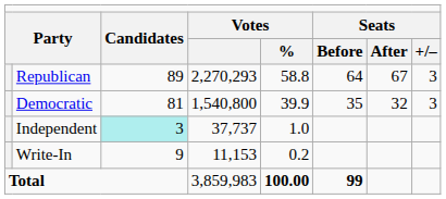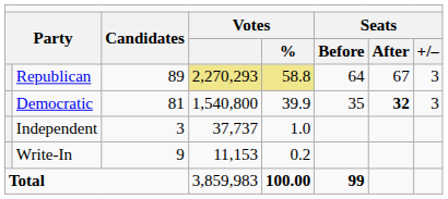Republican | column 4: no background -> khaki background
Republican | column 5: no background -> khaki background
Democratic | column 7: normal -> bold
Independent | column 3: paleturquoise background -> no background
